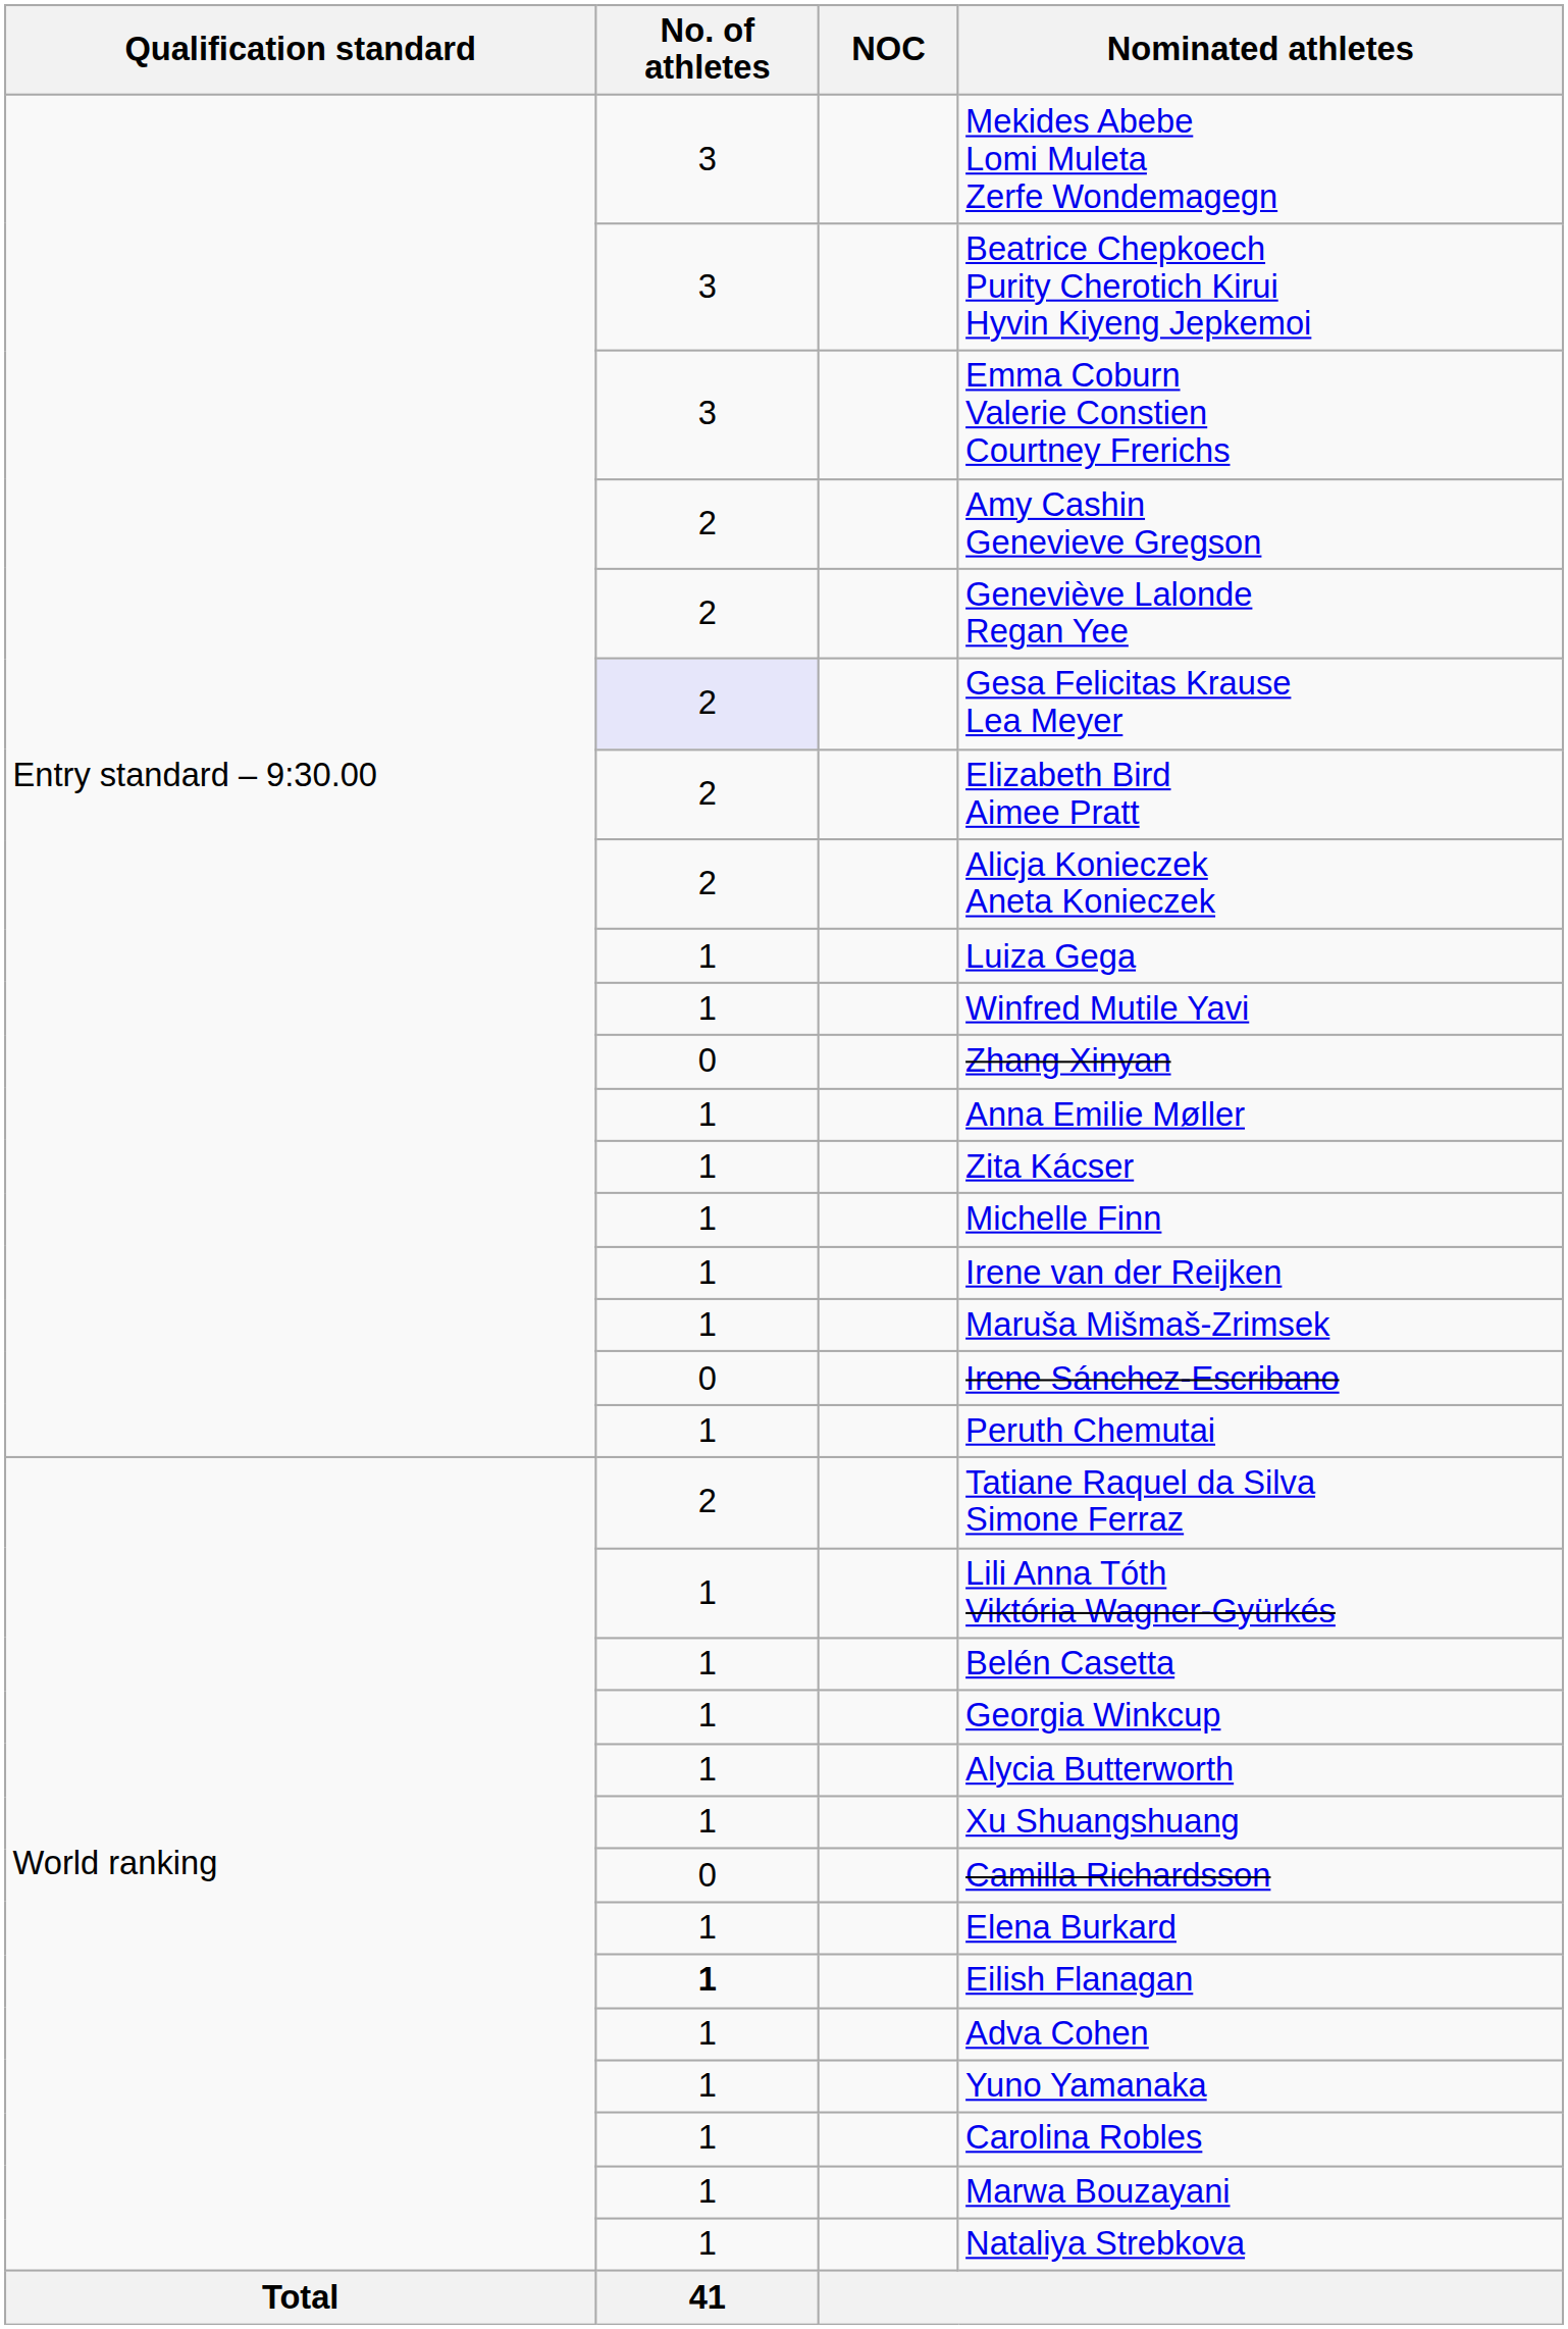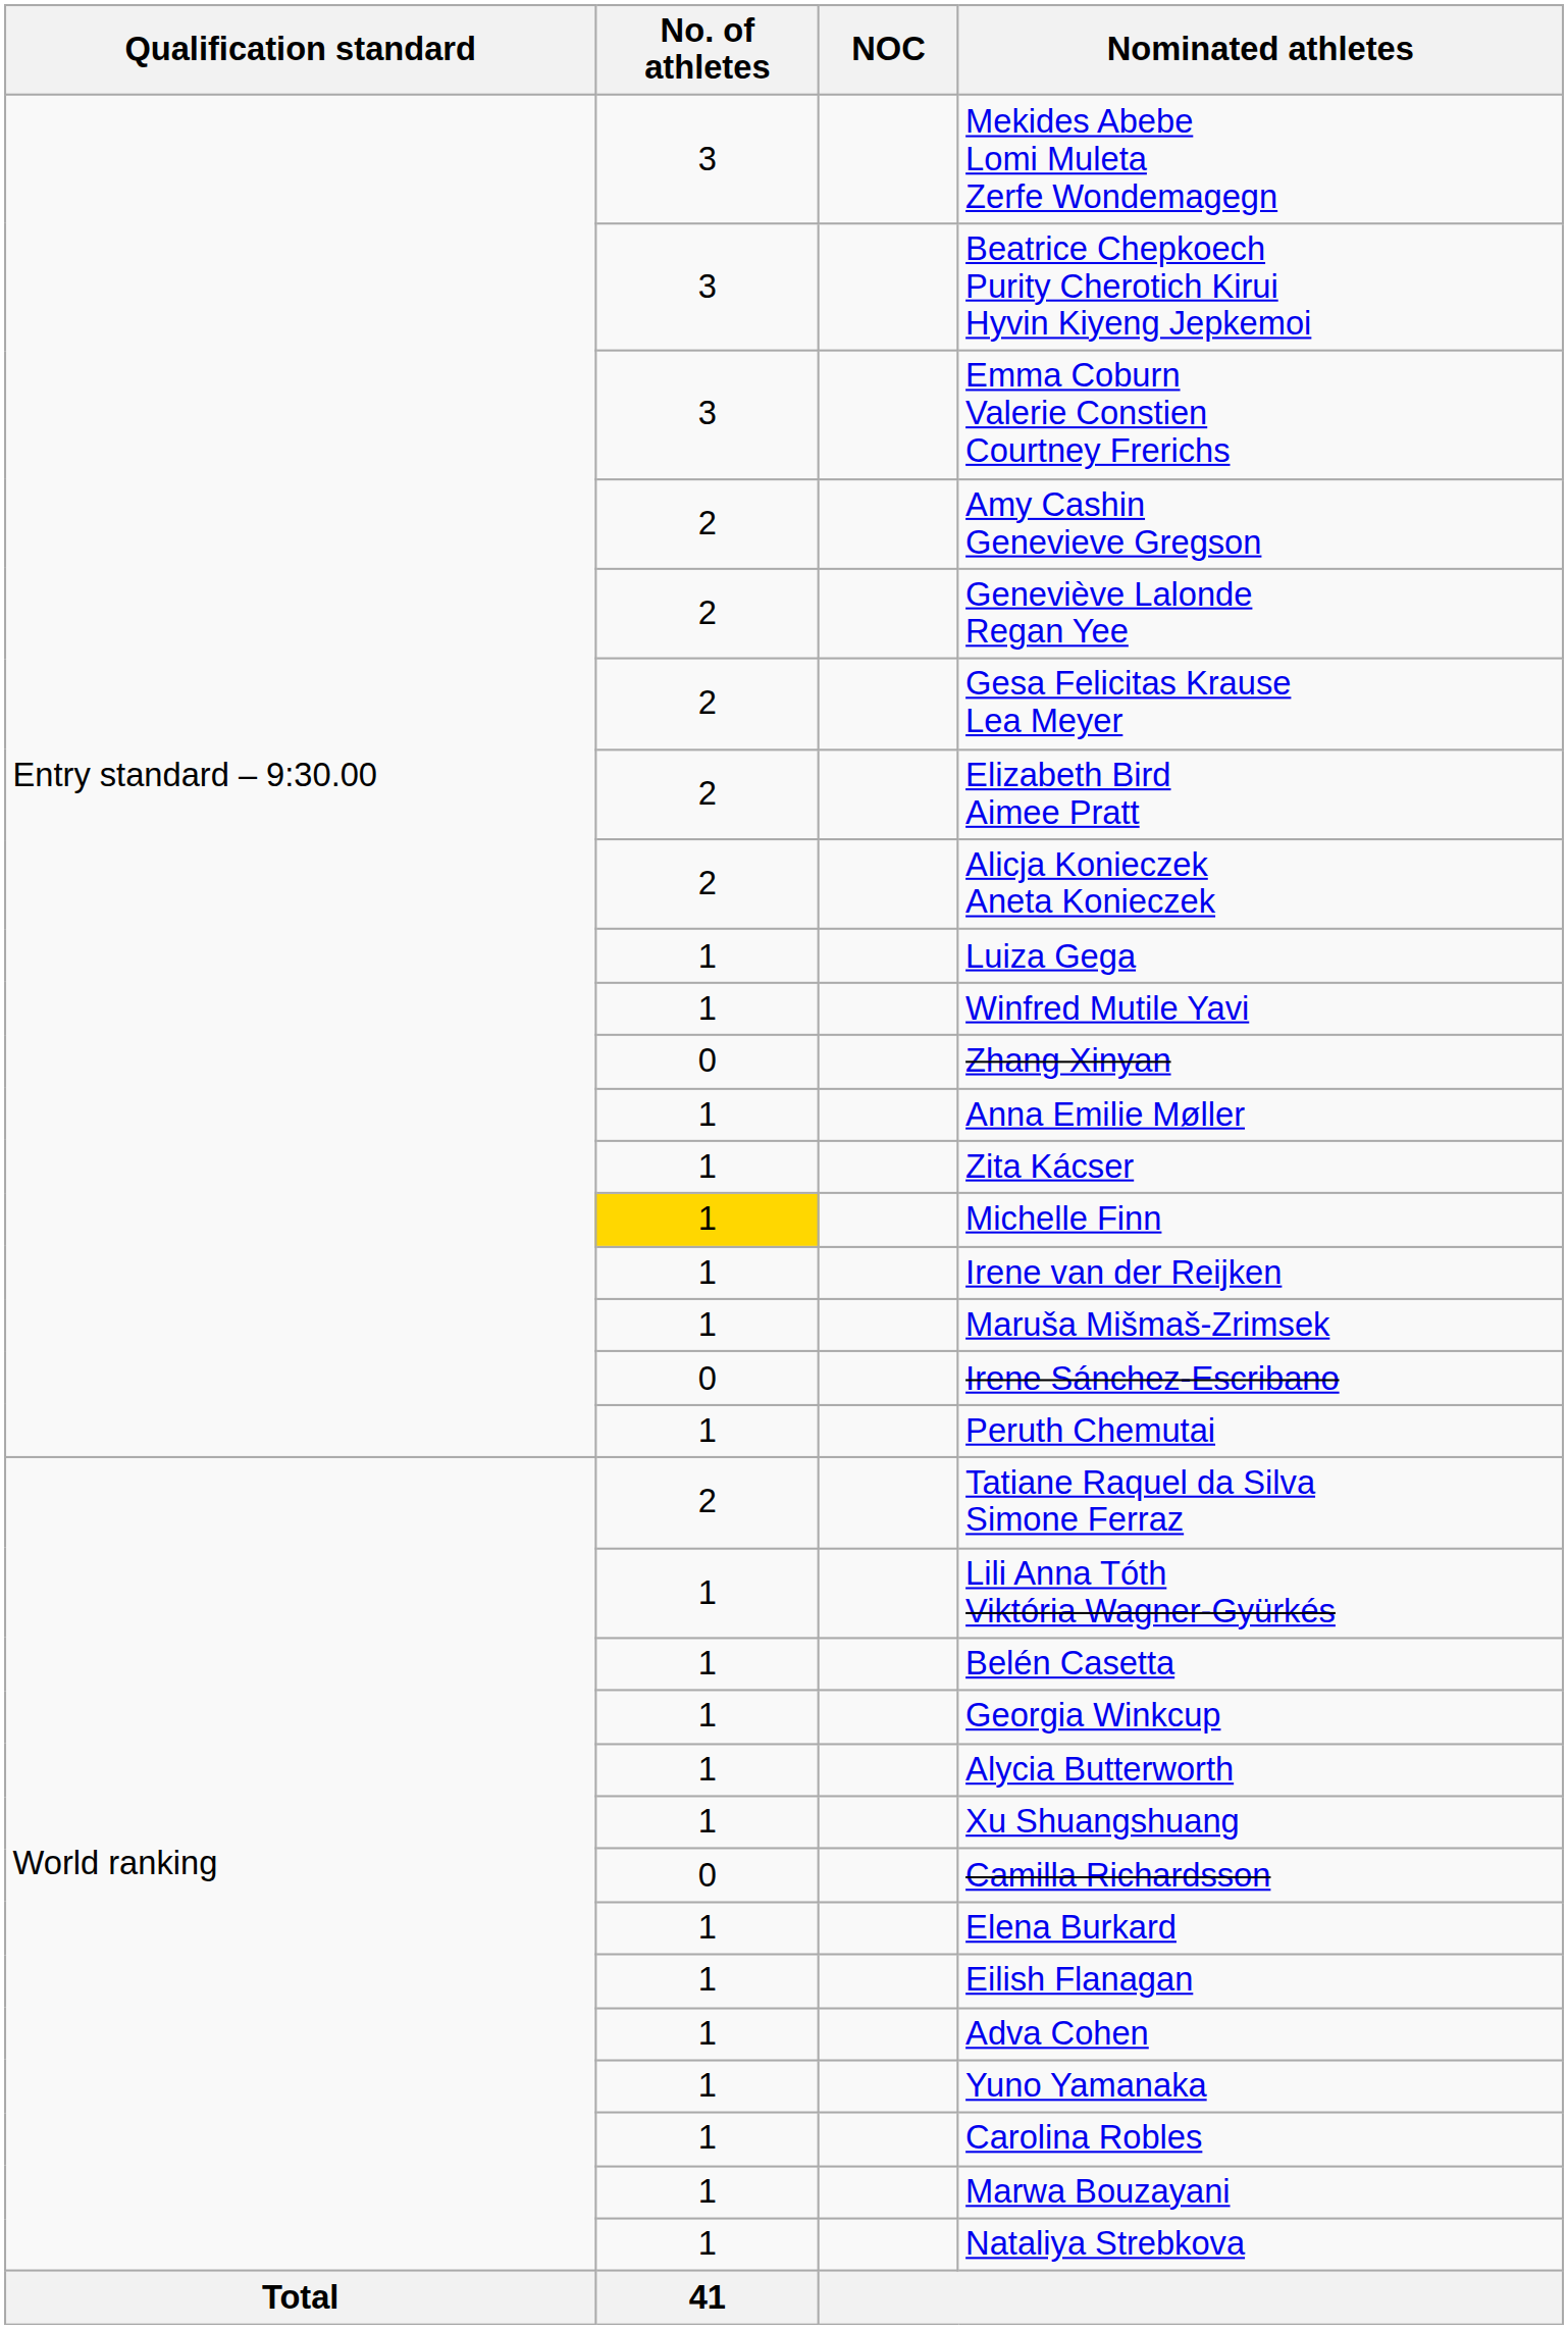Gesa Felicitas Krause Lea Meyer | No. of athletes: lavender background -> no background
Michelle Finn | No. of athletes: no background -> gold background
Eilish Flanagan | No. of athletes: bold -> normal
